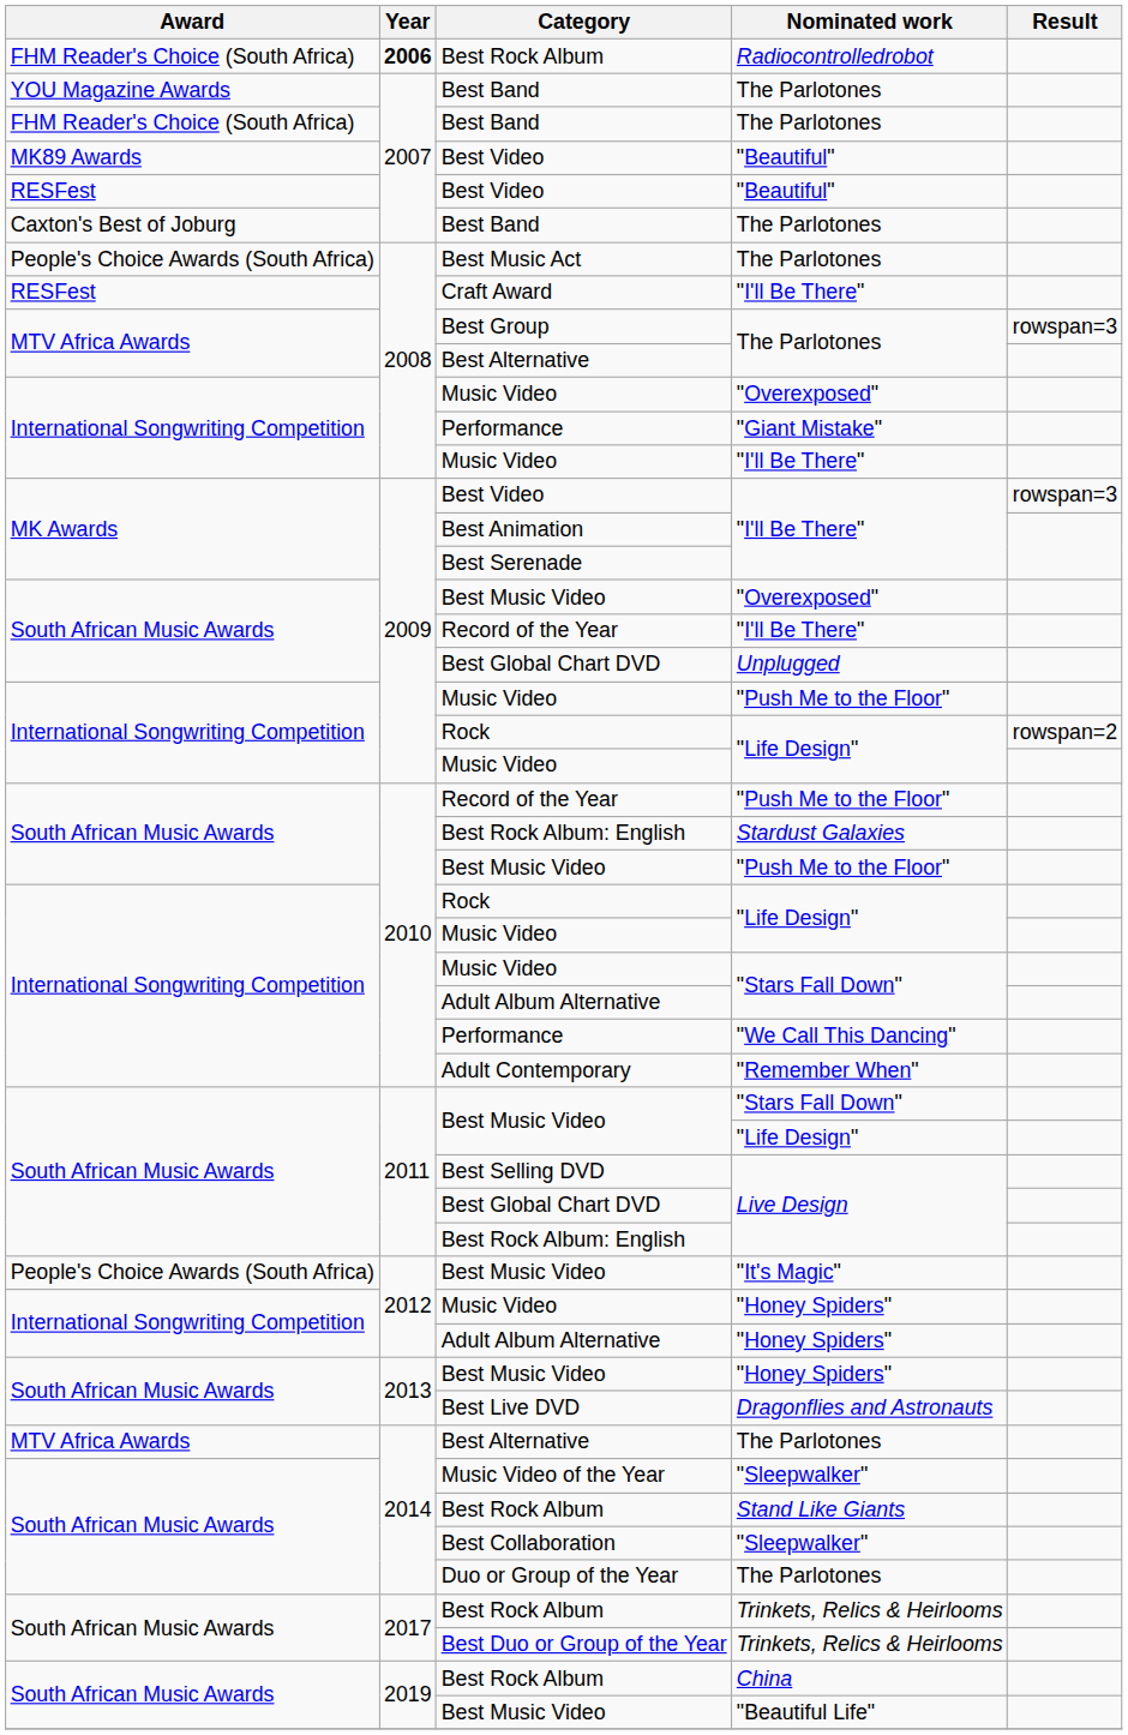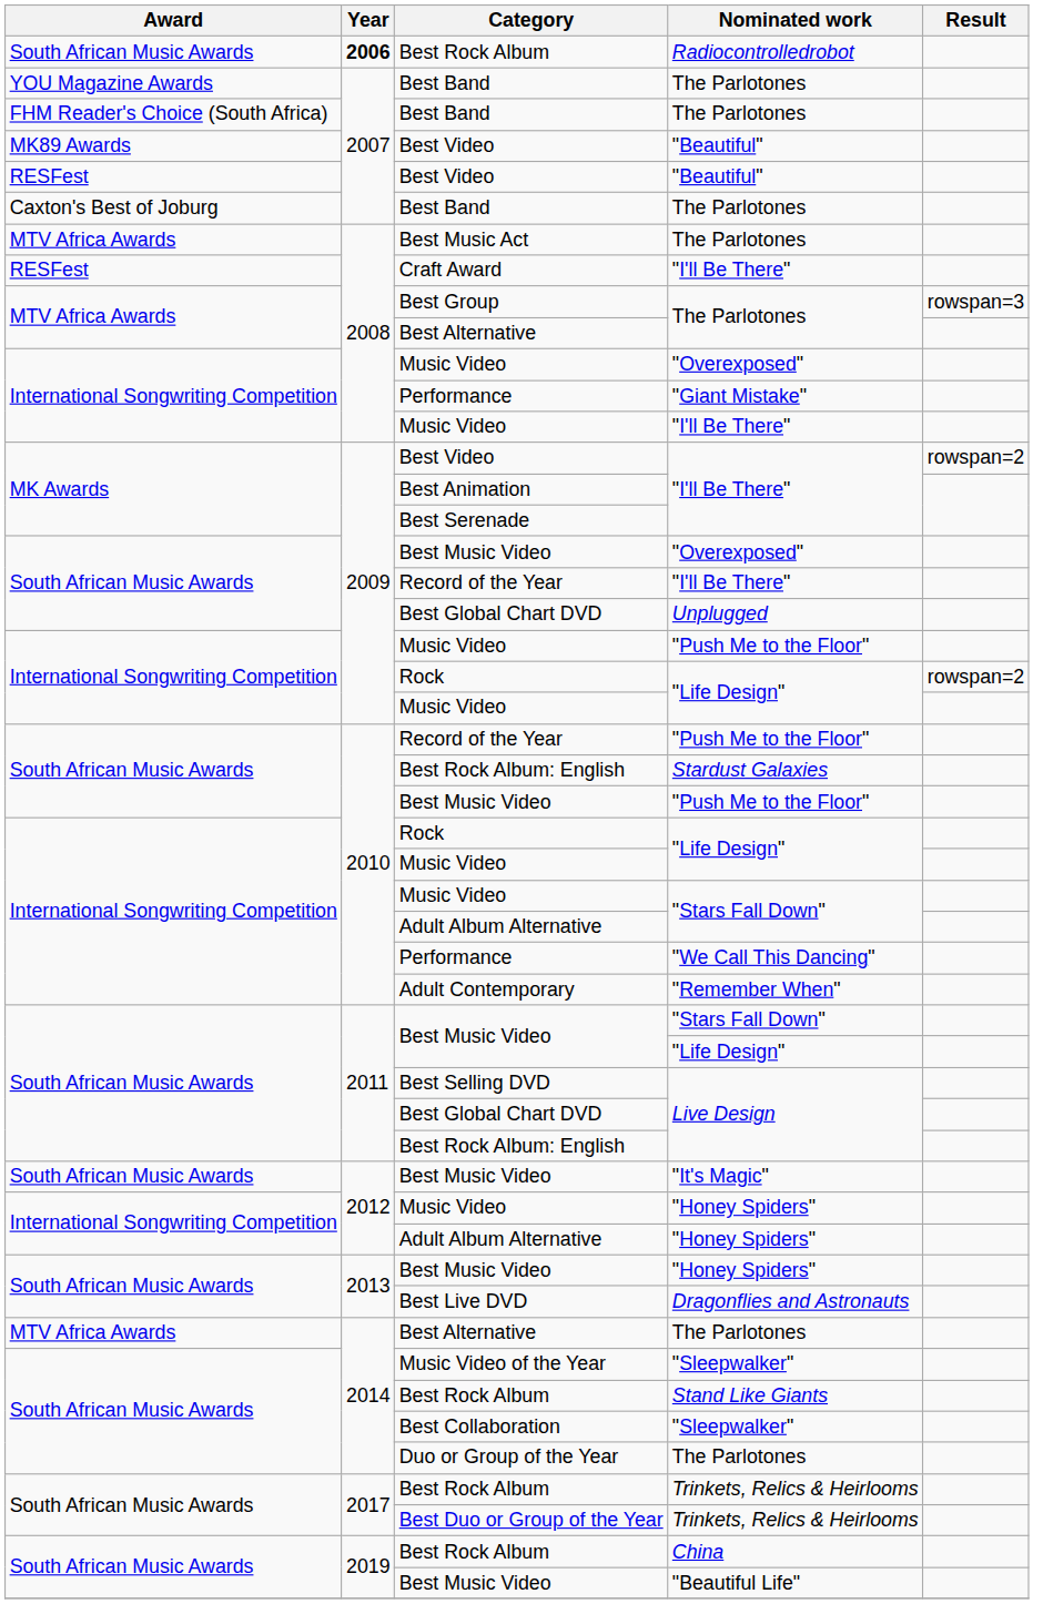Best Rock Album / Radiocontrolledrobot | Award: FHM Reader's Choice (South Africa) -> South African Music Awards
Best Music Act | Award: People's Choice Awards (South Africa) -> MTV Africa Awards
Best Video / "I'll Be There" | Result: rowspan=3 -> rowspan=2
Best Music Video / "It's Magic" | Award: People's Choice Awards (South Africa) -> South African Music Awards
